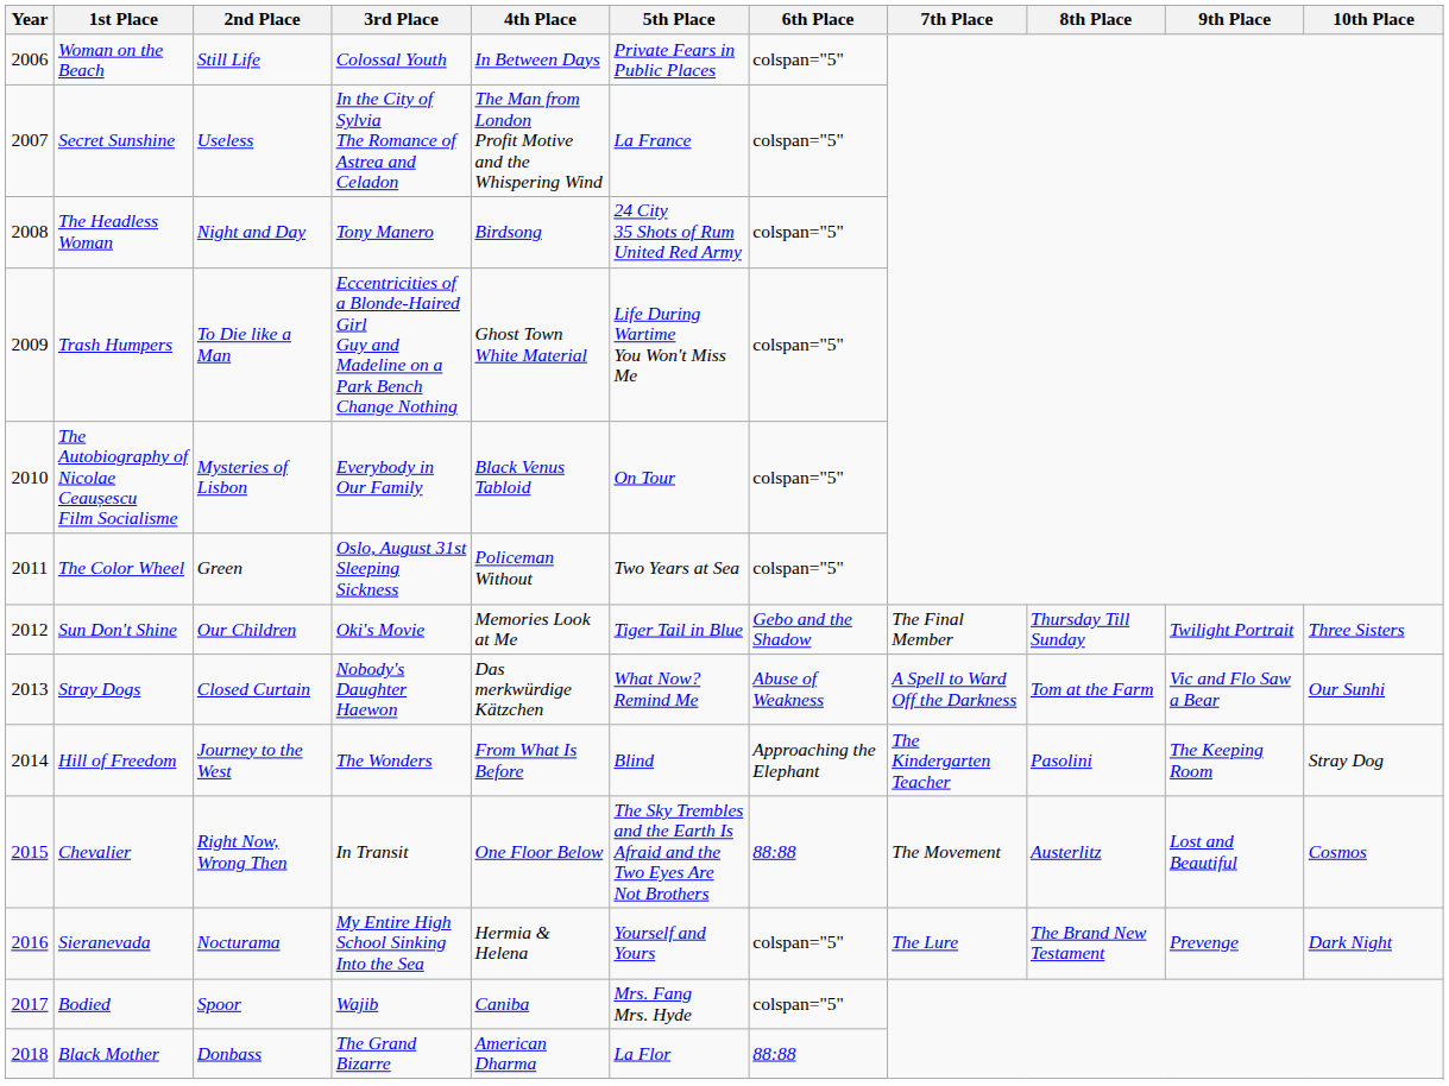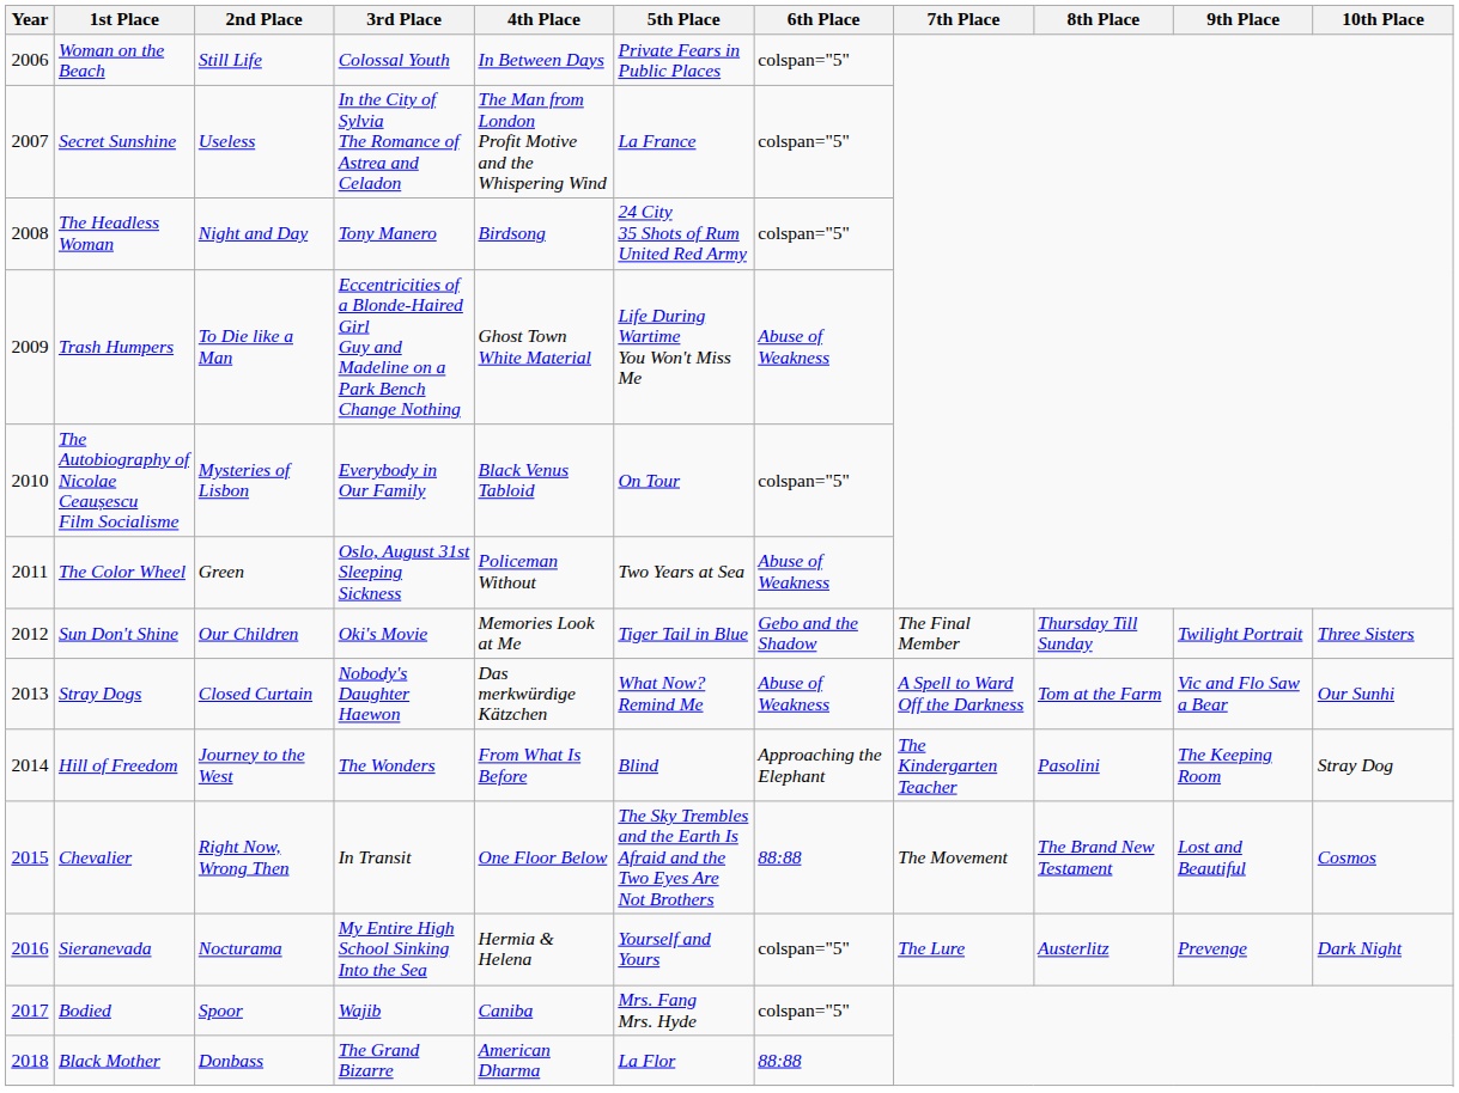Trash Humpers | 6th Place: colspan="5" -> Abuse of Weakness
The Color Wheel | 6th Place: colspan="5" -> Abuse of Weakness
Chevalier | 8th Place: Austerlitz -> The Brand New Testament
Sieranevada | 8th Place: The Brand New Testament -> Austerlitz
